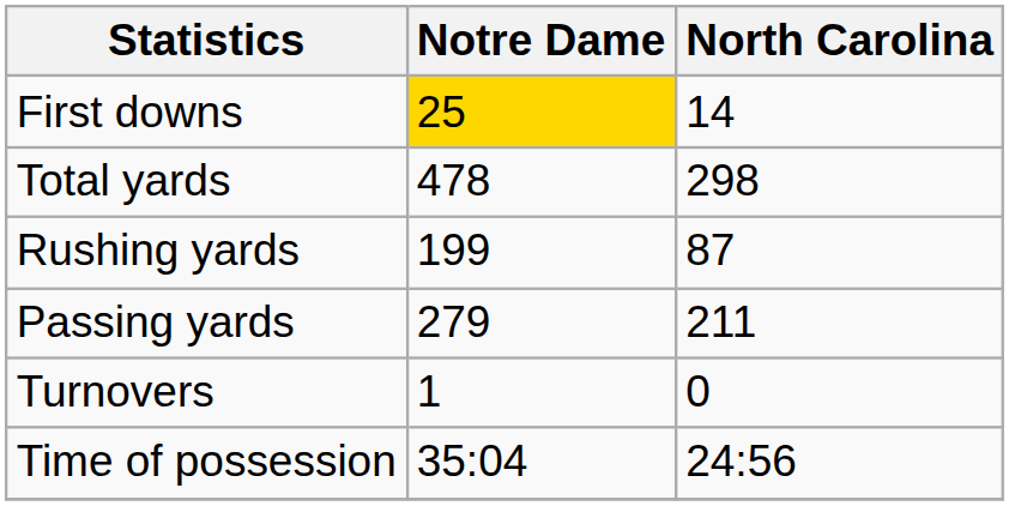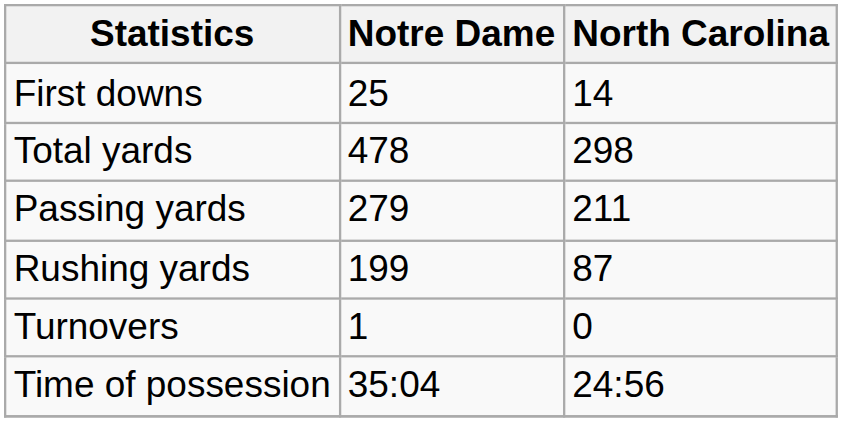First downs | Notre Dame: gold background -> no background
rows swapped: Rushing yards <-> Passing yards
